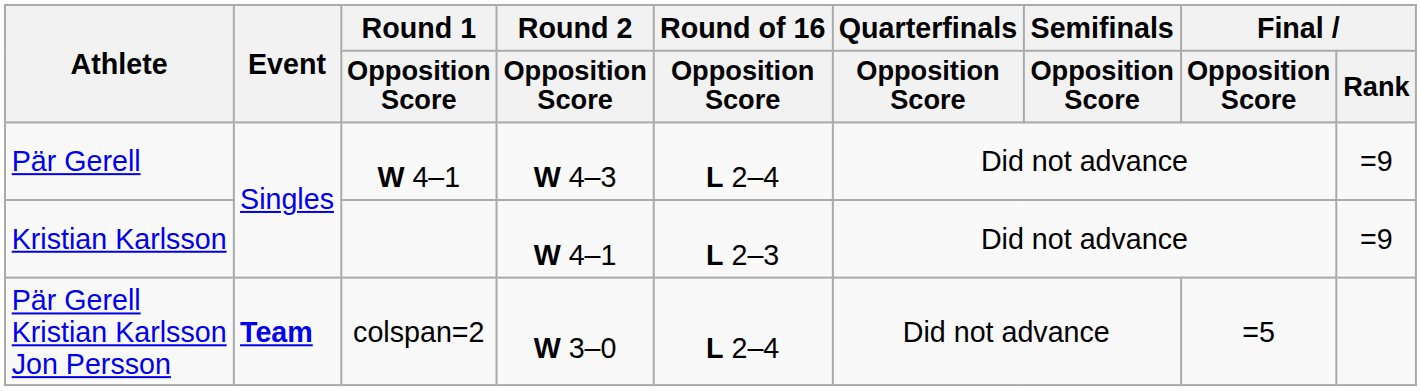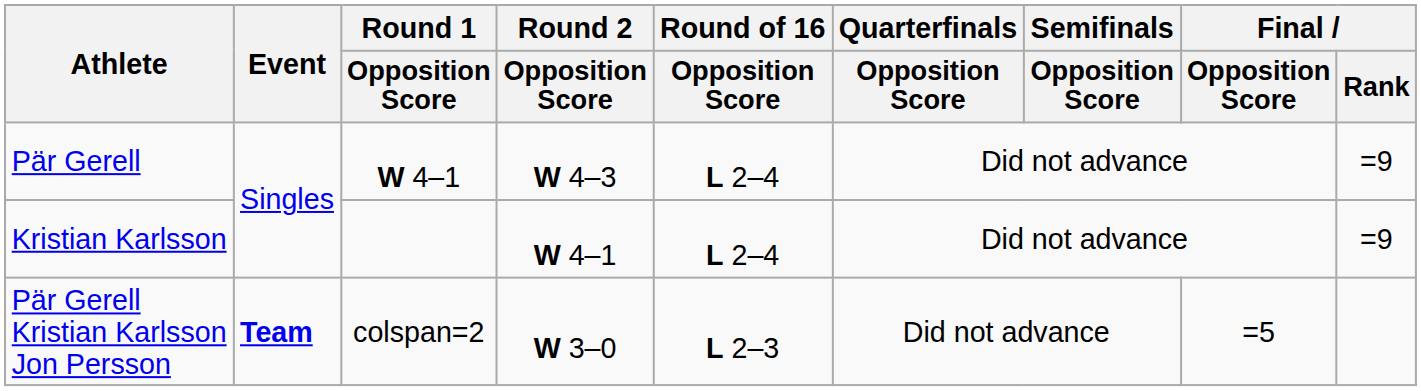Kristian Karlsson | Round of 16 / Opposition Score: L 2–3 -> L 2–4
Pär Gerell Kristian Karlsson Jon Persson | Round of 16 / Opposition Score: L 2–4 -> L 2–3
